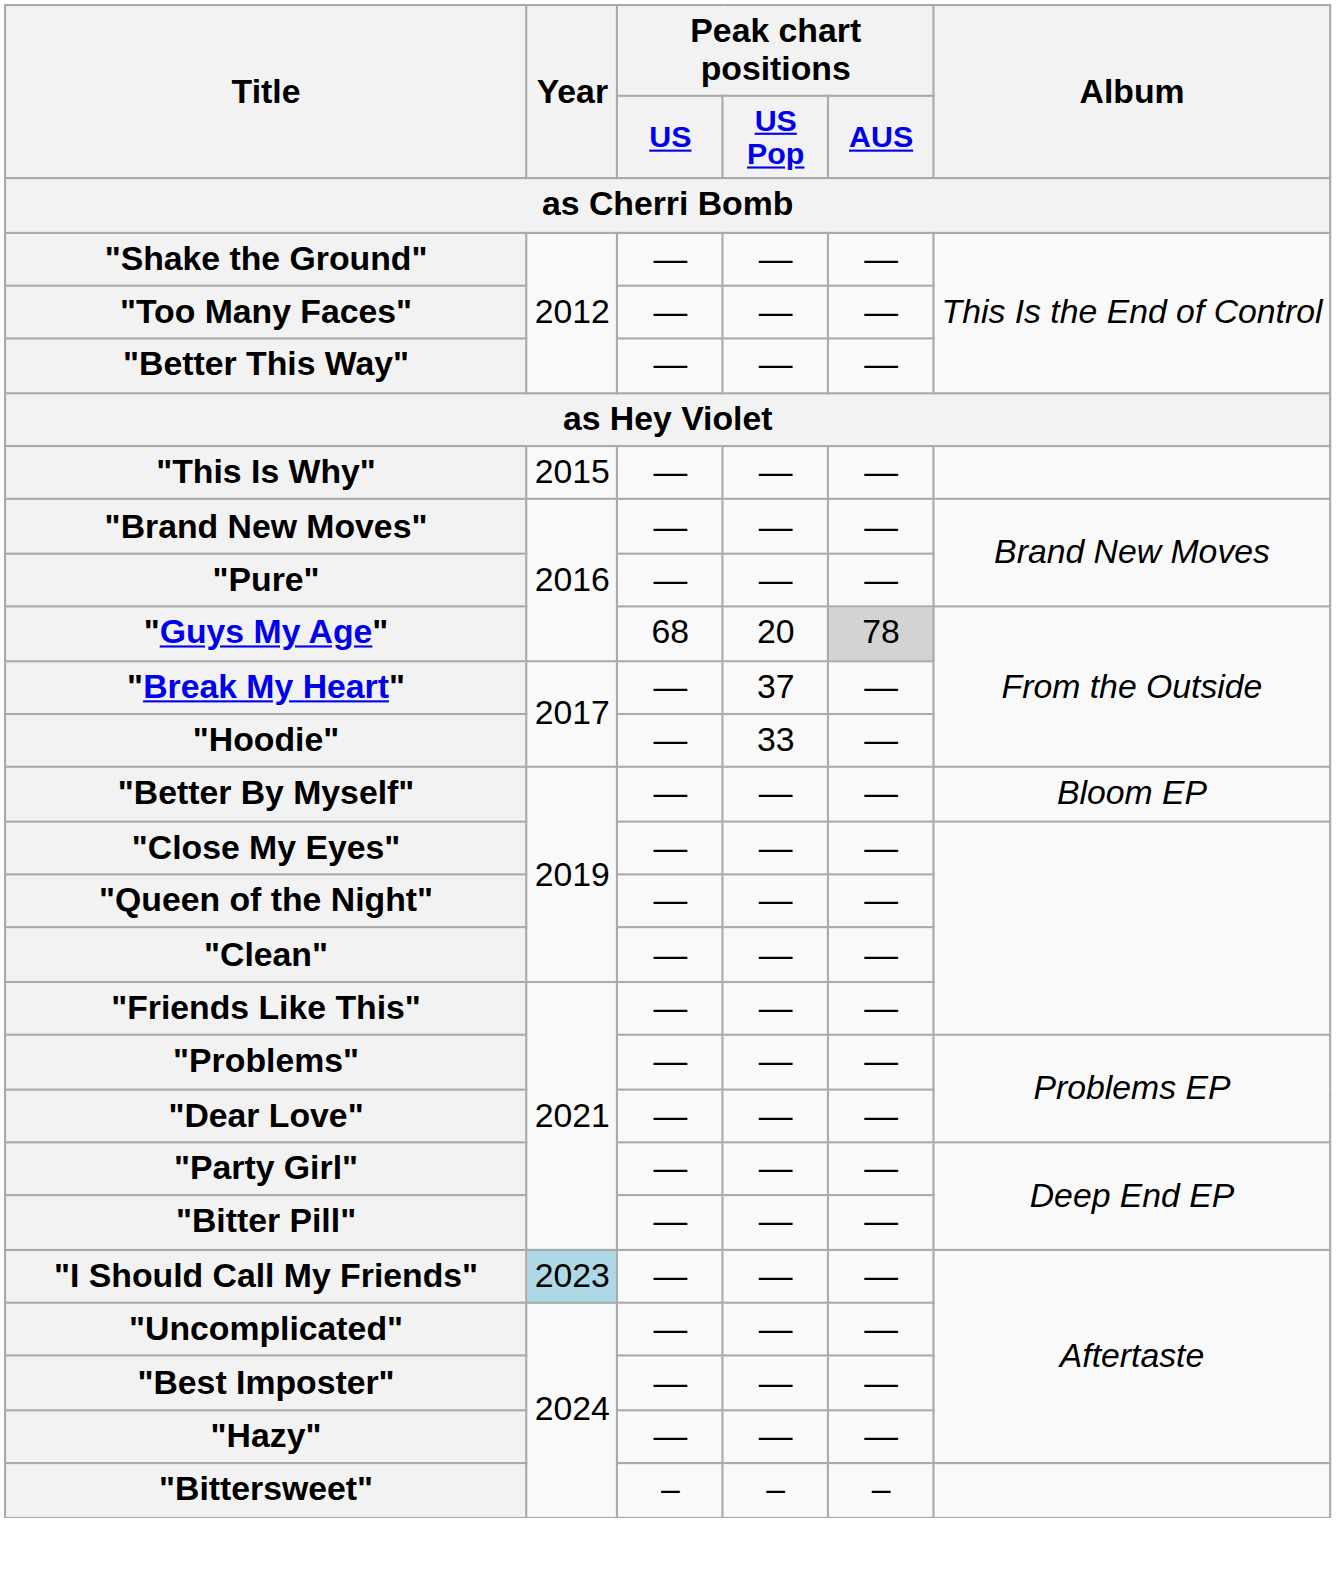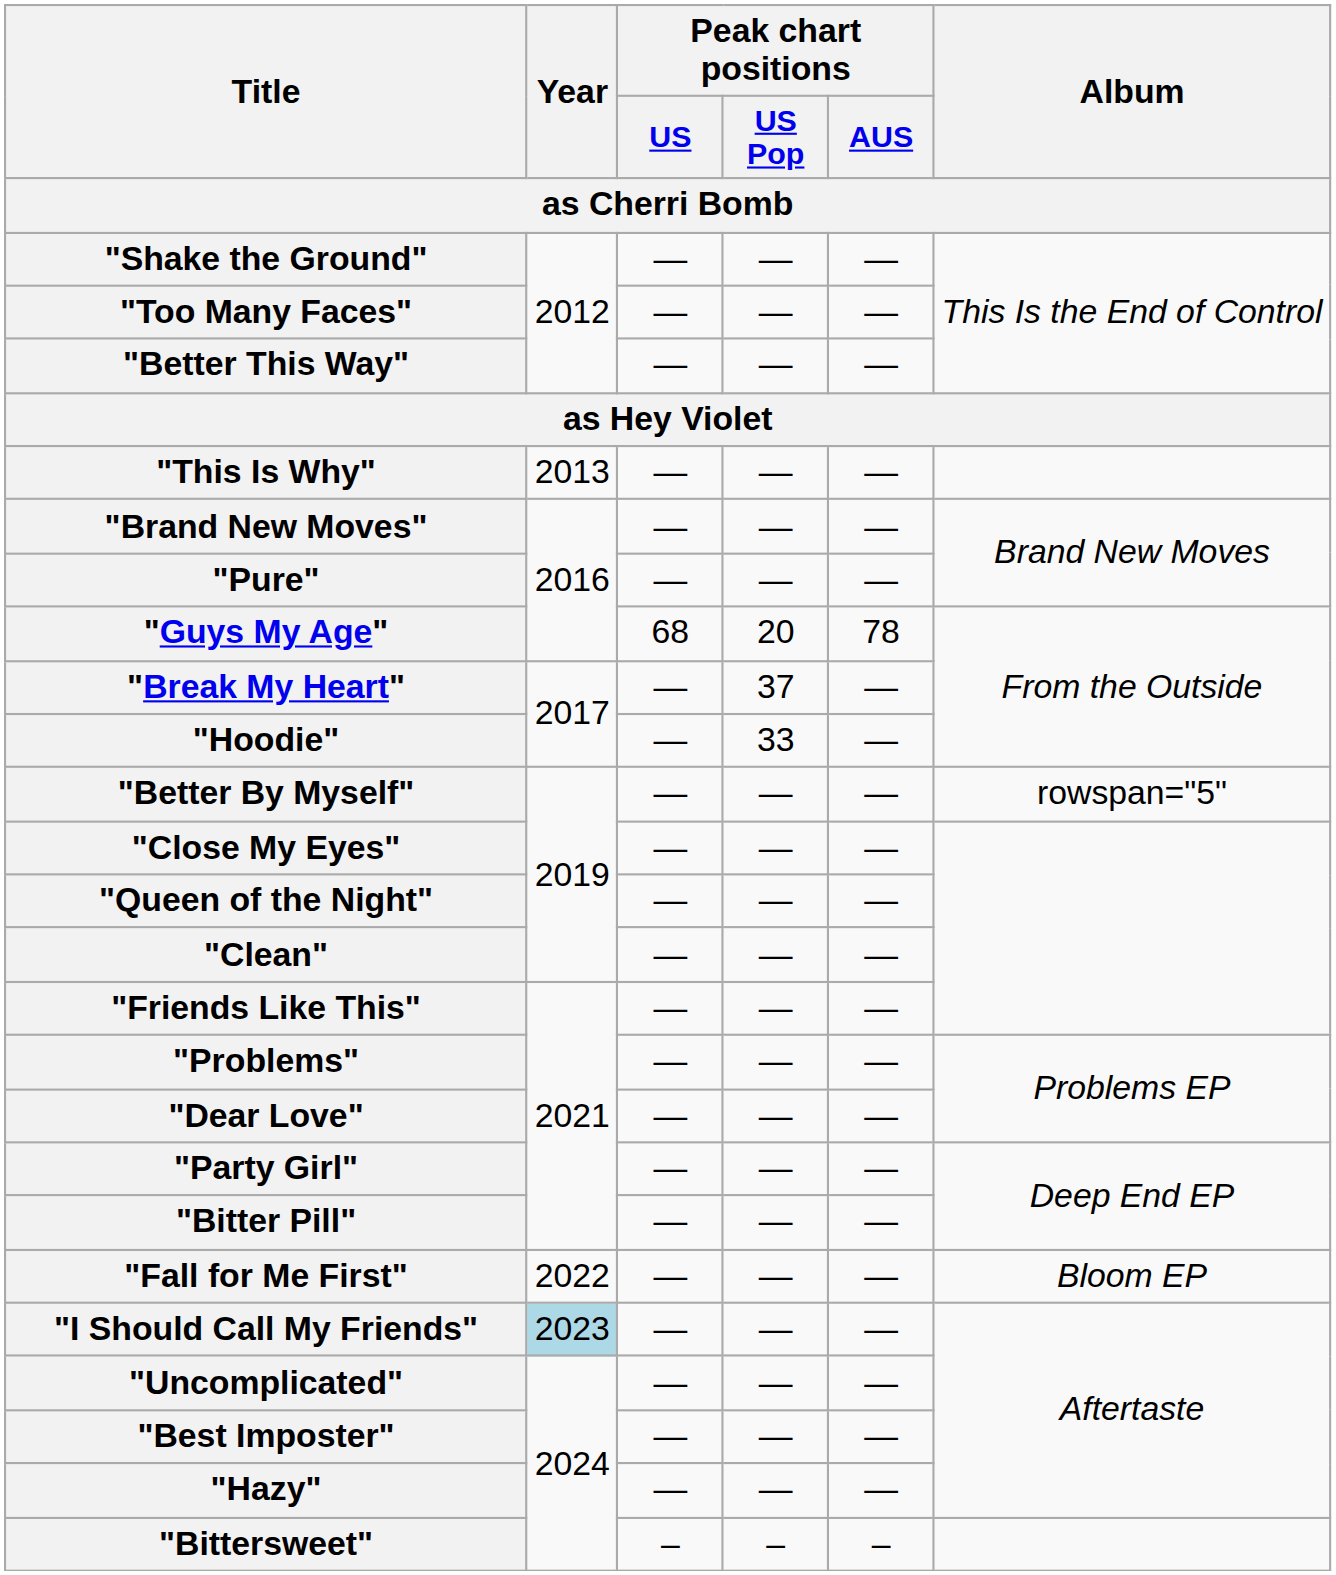"This Is Why" | Year: 2015 -> 2013
"Guys My Age" | Peak chart positions / AUS: lightgrey background -> no background
"Better By Myself" | Album: Bloom EP -> rowspan="5"
+ row: "Fall for Me First" | 2022 | — | — | — | Bloom EP
